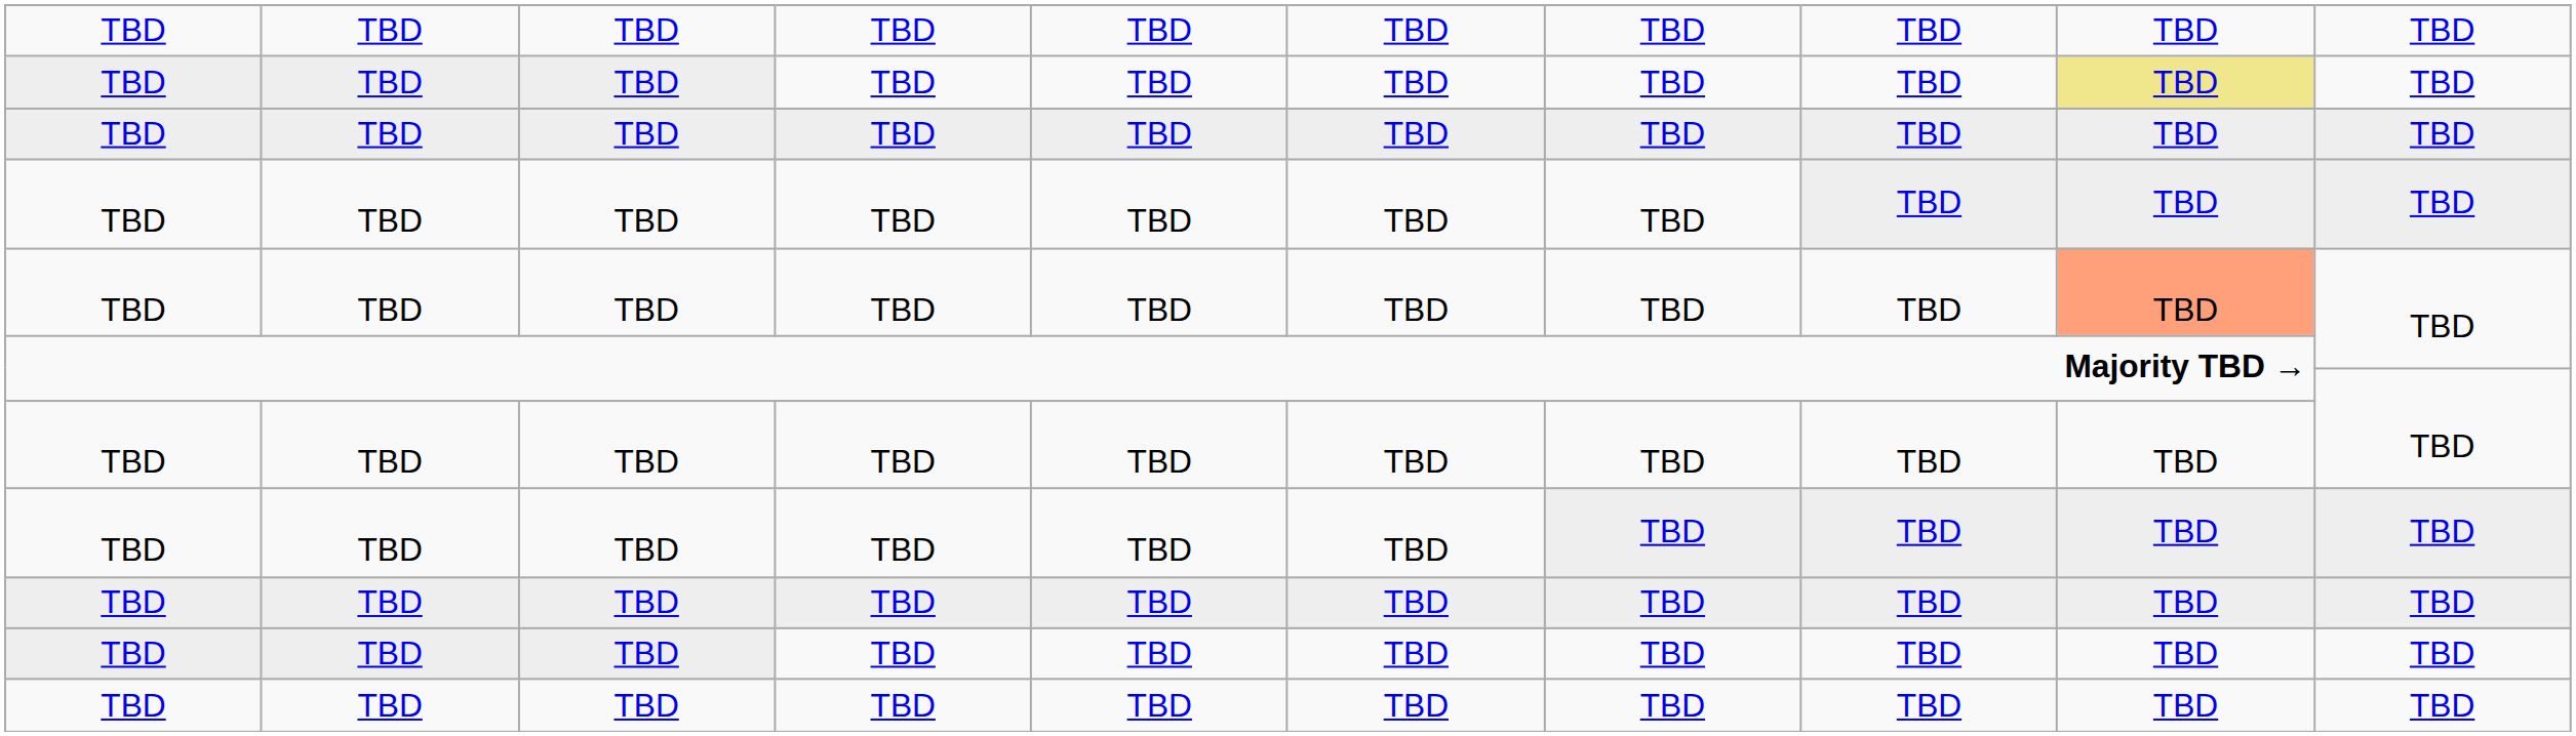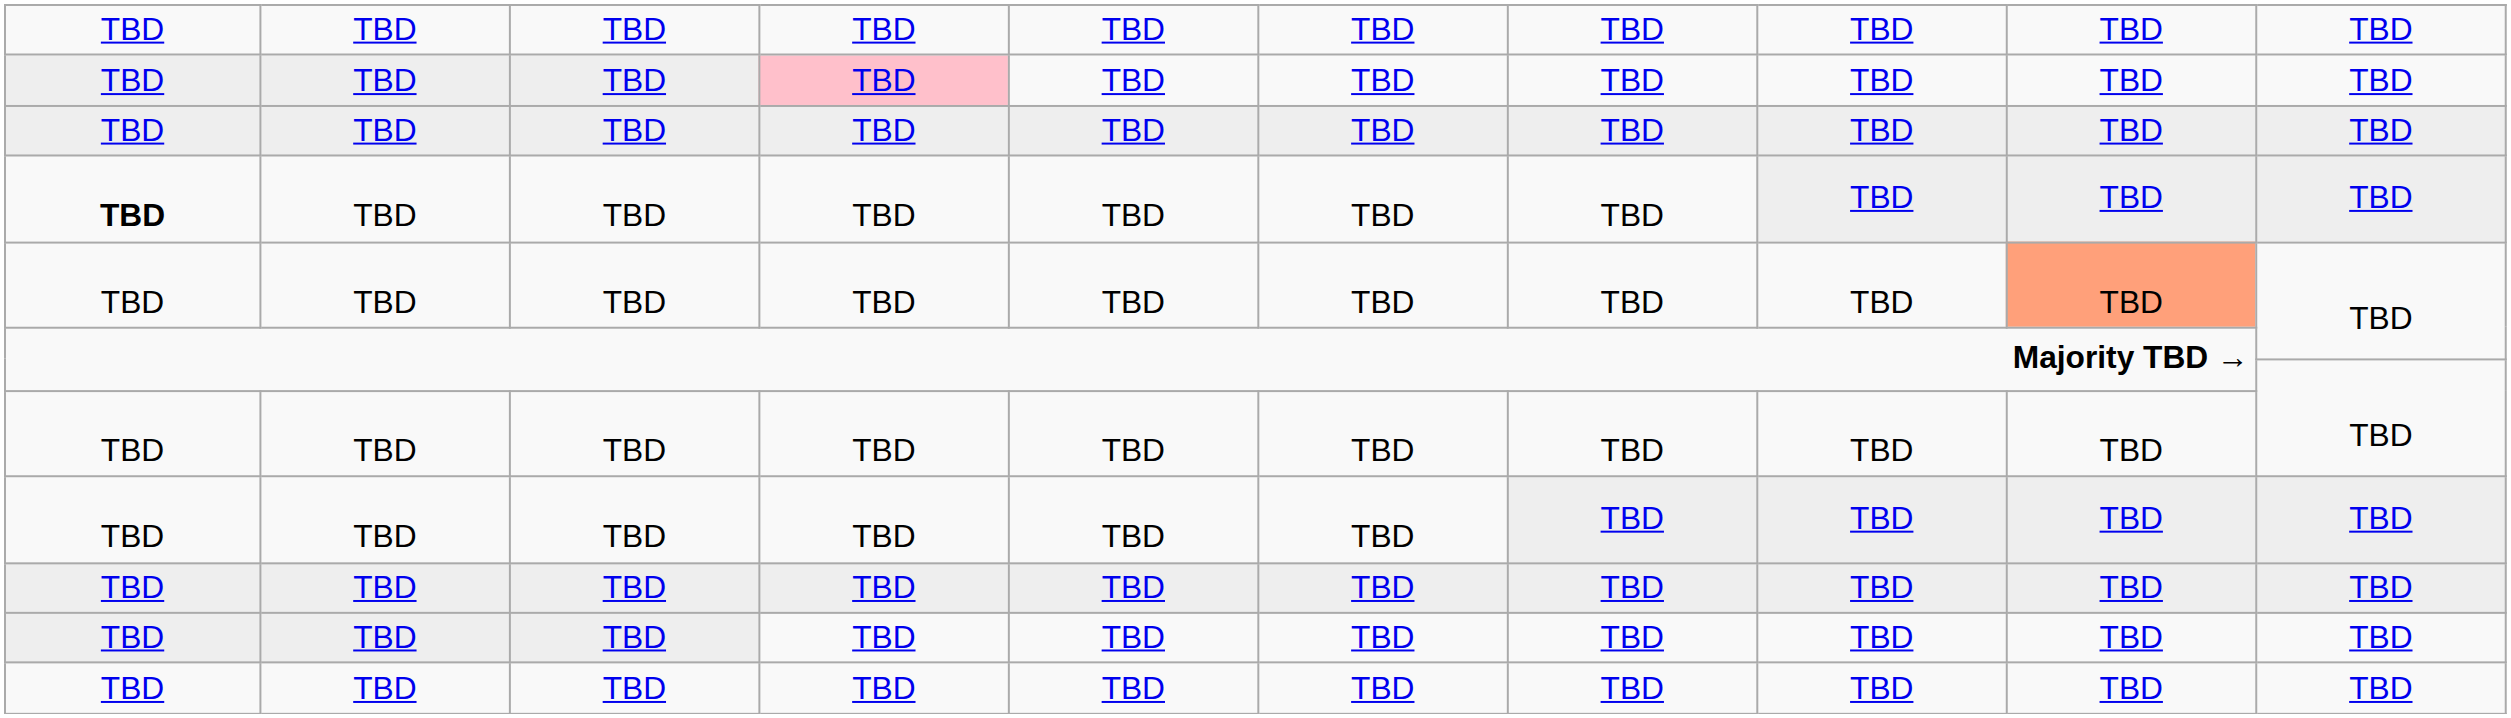row 2 | column 4: no background -> pink background
row 2 | column 9: khaki background -> no background
row 4 | column 1: normal -> bold
